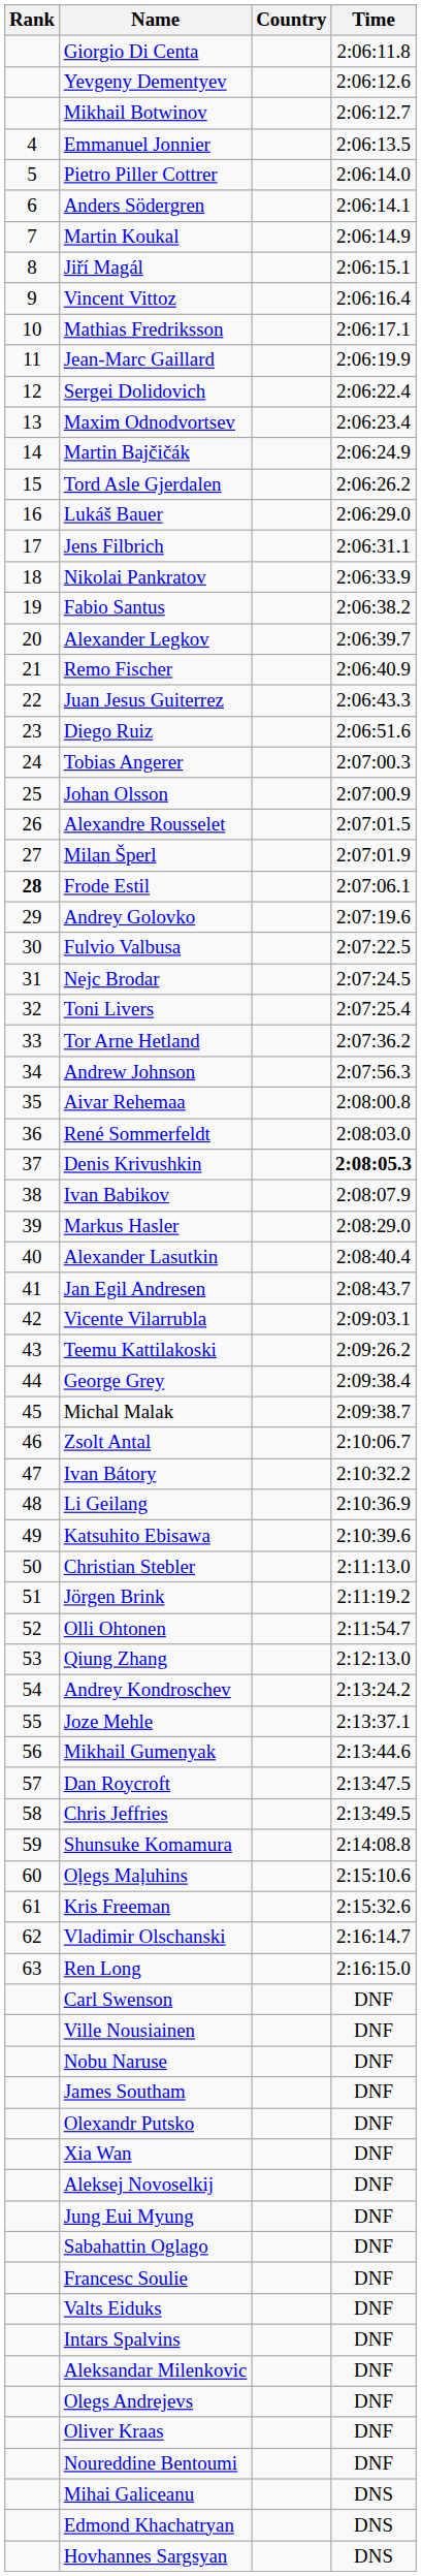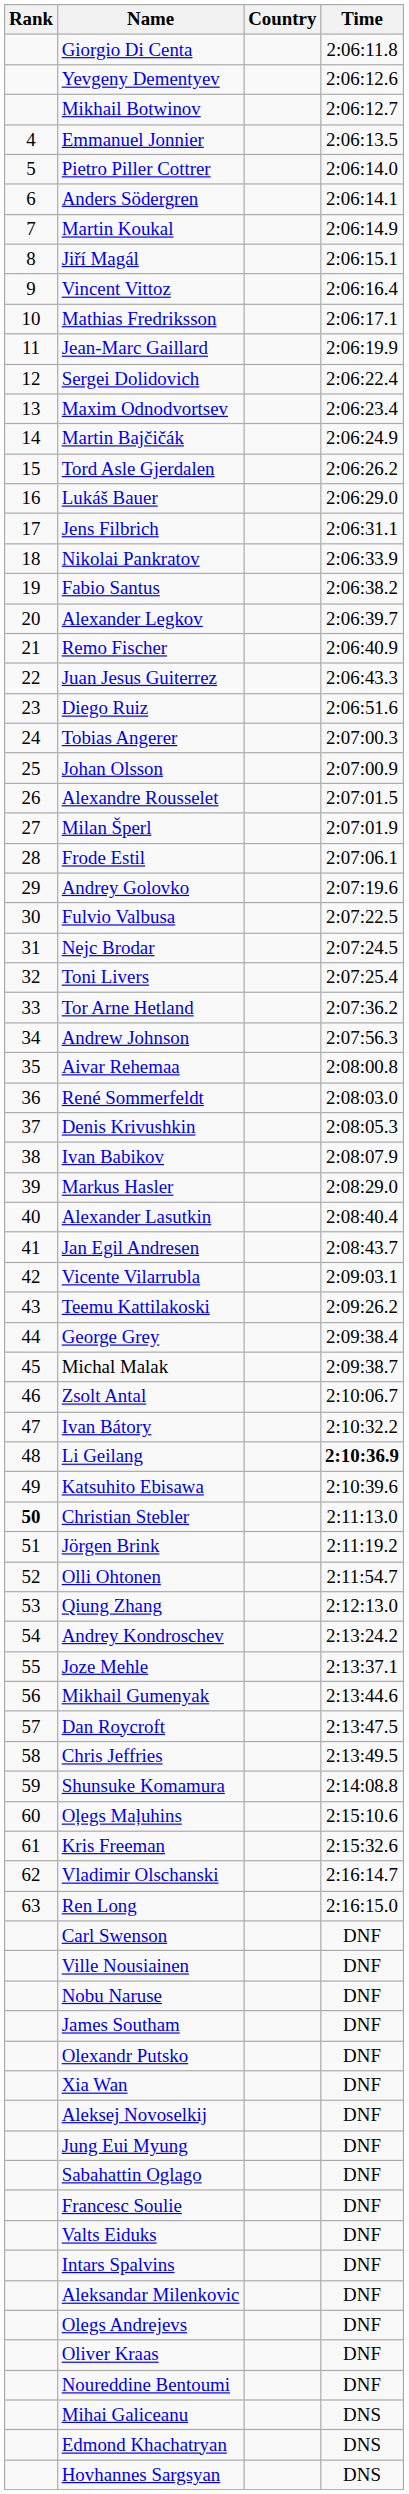Frode Estil | Rank: bold -> normal
Denis Krivushkin | Time: bold -> normal
Li Geilang | Time: normal -> bold
Christian Stebler | Rank: normal -> bold
